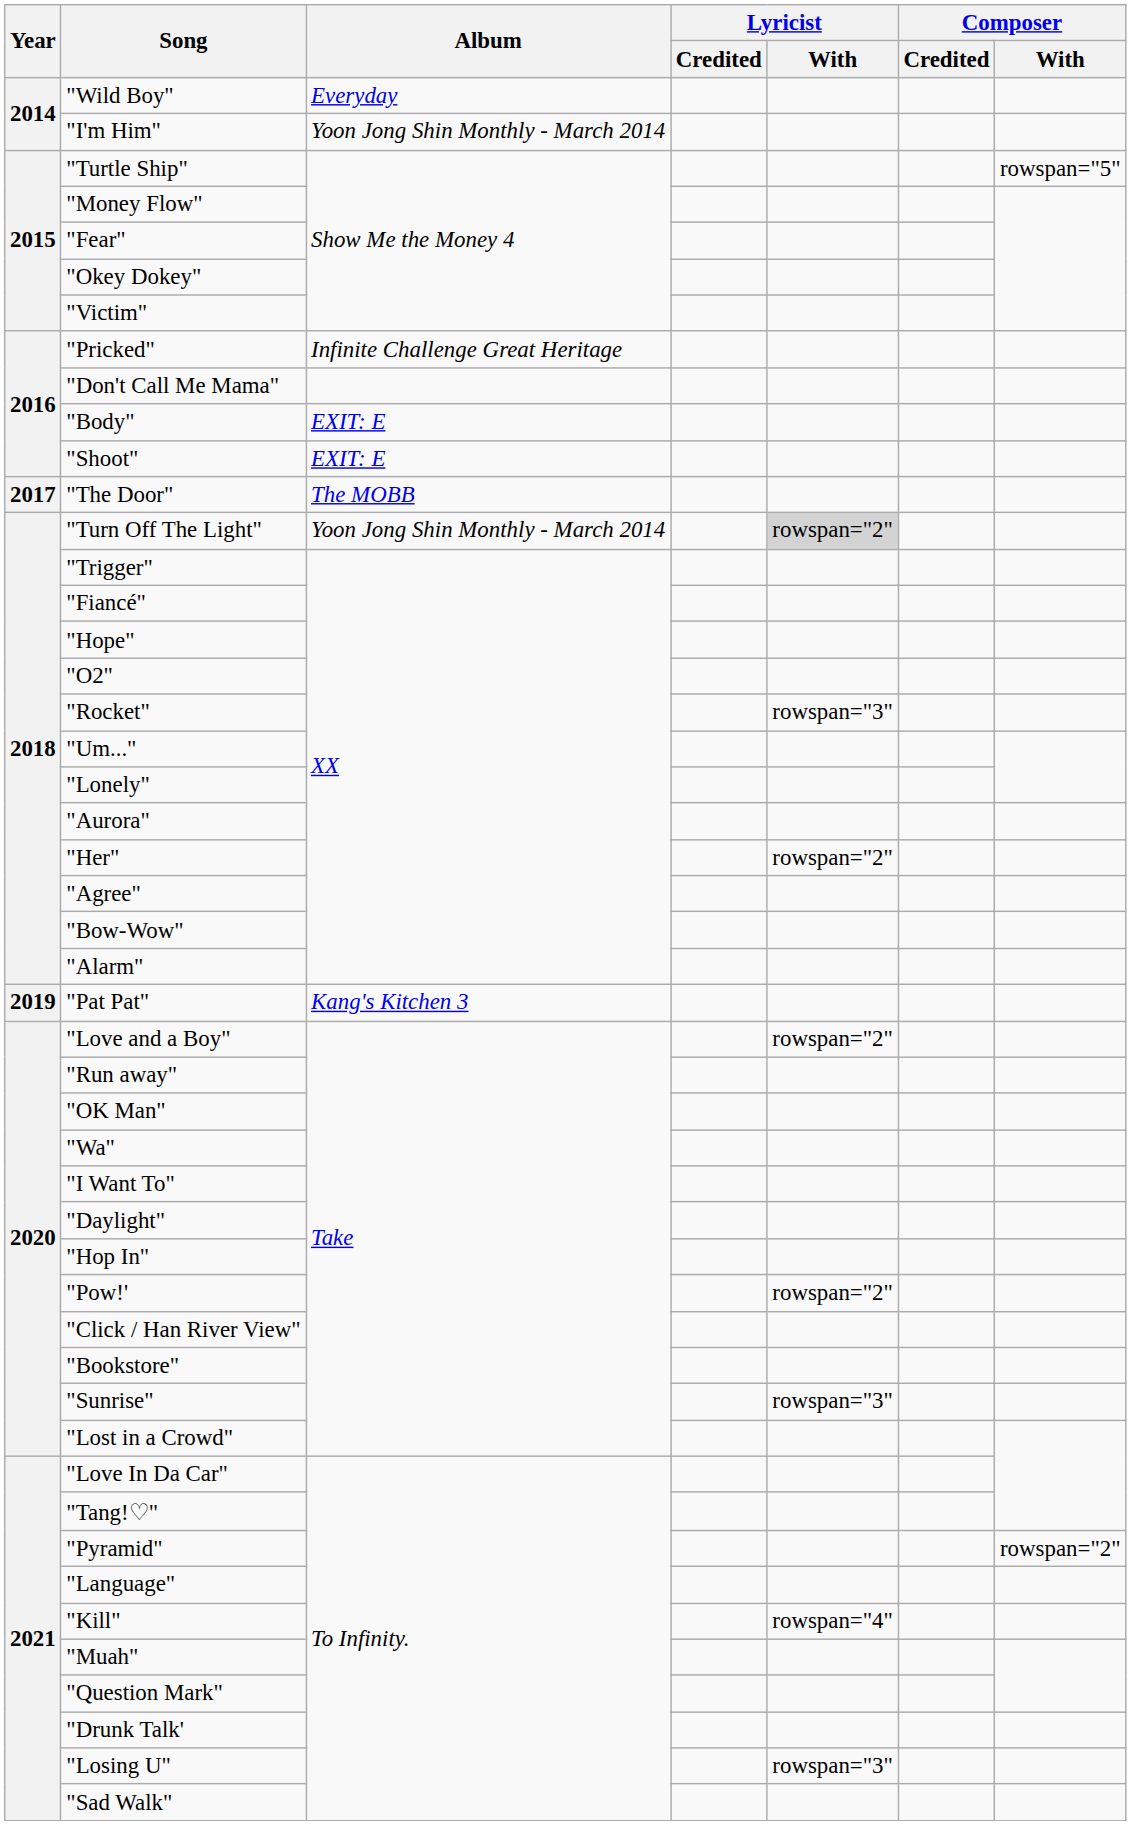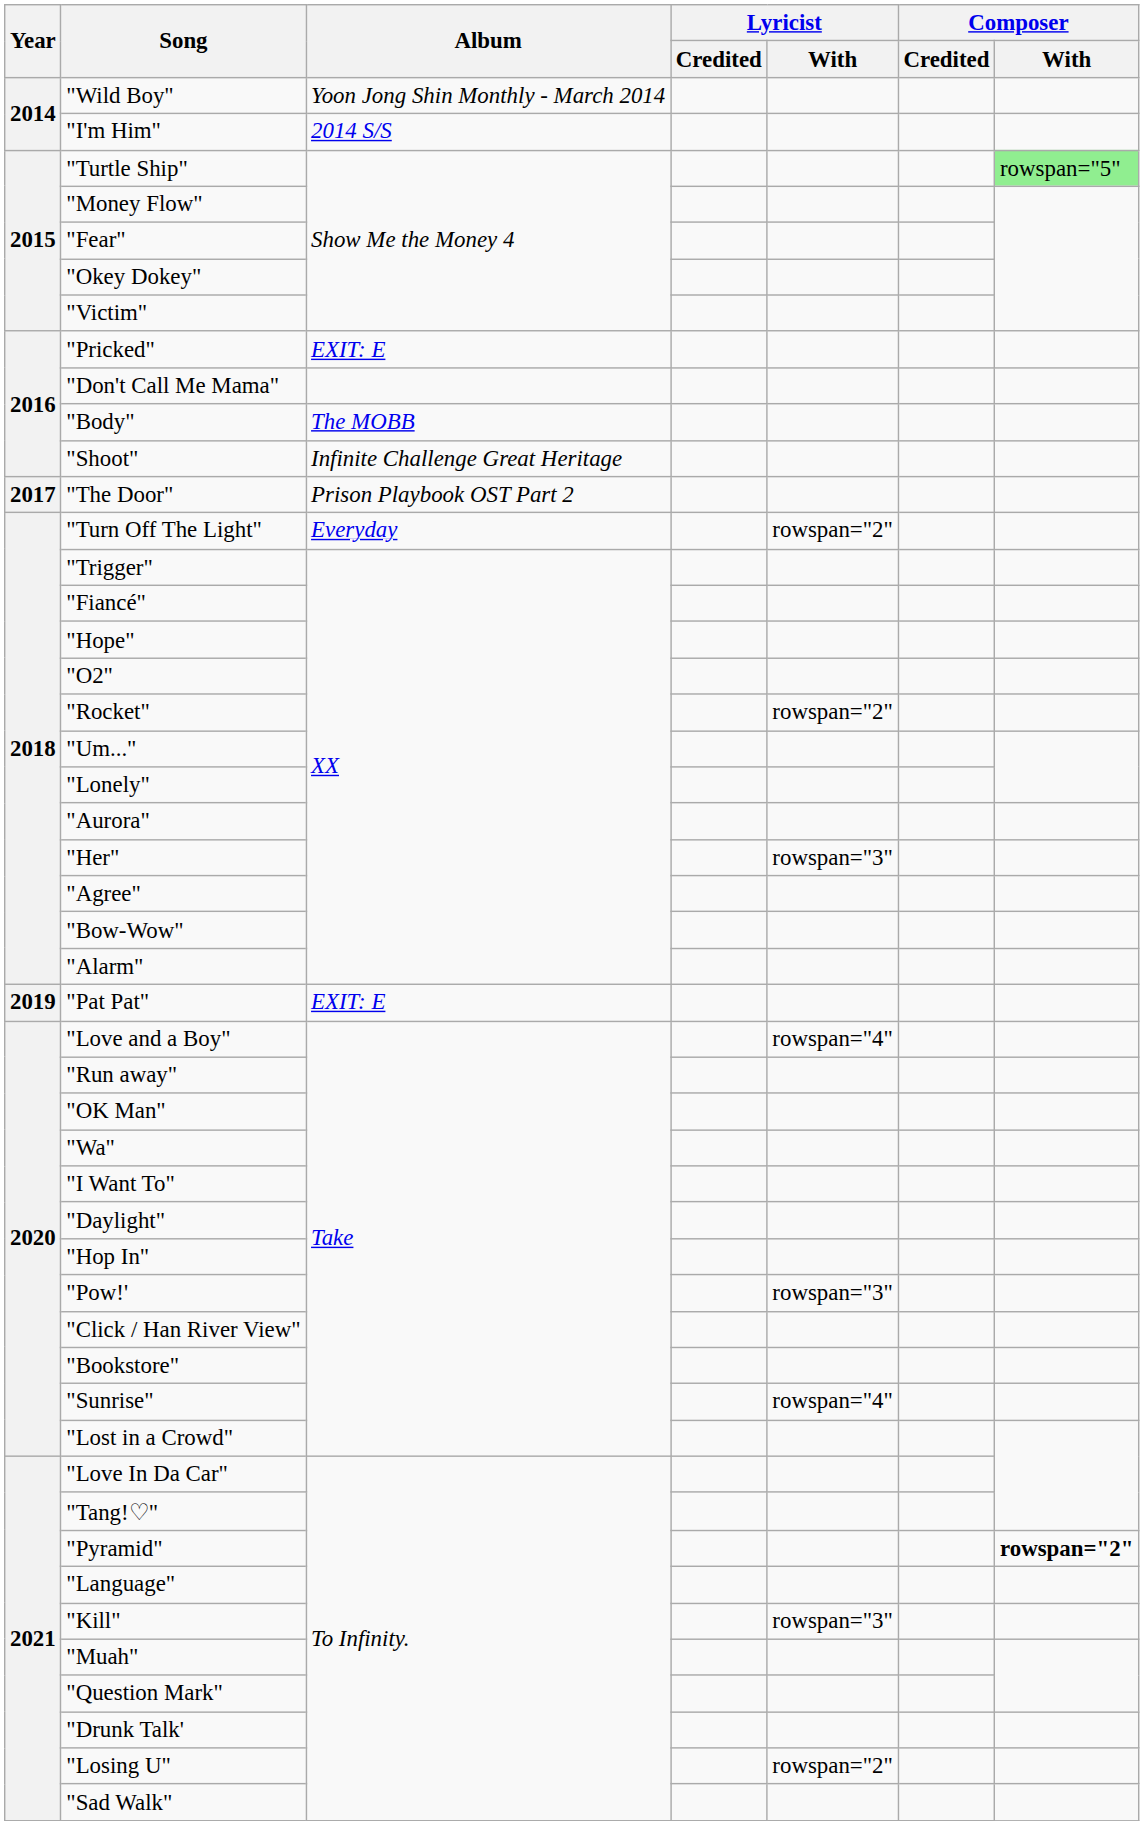"Wild Boy" | Album: Everyday -> Yoon Jong Shin Monthly - March 2014
"I'm Him" | Album: Yoon Jong Shin Monthly - March 2014 -> 2014 S/S
"Turtle Ship" | Composer / With: no background -> lightgreen background
"Pricked" | Album: Infinite Challenge Great Heritage -> EXIT: E
"Body" | Album: EXIT: E -> The MOBB
"Shoot" | Album: EXIT: E -> Infinite Challenge Great Heritage
"The Door" | Album: The MOBB -> Prison Playbook OST Part 2
"Turn Off The Light" | Album: Yoon Jong Shin Monthly - March 2014 -> Everyday
"Turn Off The Light" | Lyricist / With: lightgrey background -> no background
"Rocket" | Lyricist / With: rowspan="3" -> rowspan="2"
"Her" | Lyricist / With: rowspan="2" -> rowspan="3"
"Pat Pat" | Album: Kang's Kitchen 3 -> EXIT: E
"Love and a Boy" | Lyricist / With: rowspan="2" -> rowspan="4"
"Pow!' | Lyricist / With: rowspan="2" -> rowspan="3"
"Sunrise" | Lyricist / With: rowspan="3" -> rowspan="4"
"Pyramid" | Composer / With: normal -> bold
"Kill" | Lyricist / With: rowspan="4" -> rowspan="3"
"Losing U" | Lyricist / With: rowspan="3" -> rowspan="2"
